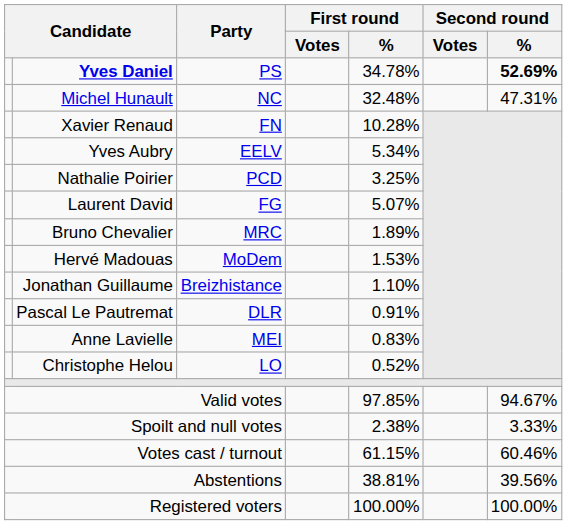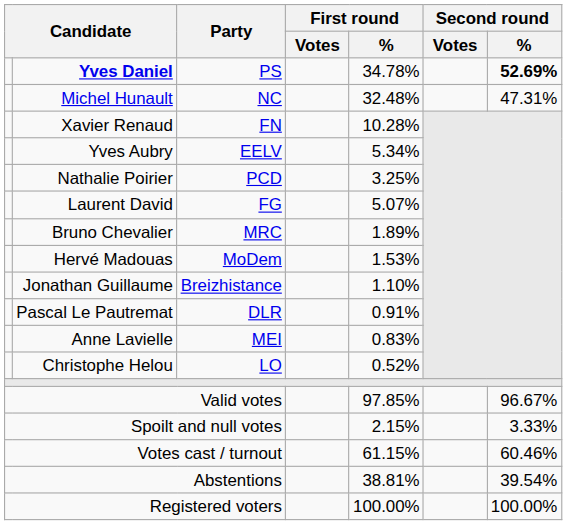Valid votes | Second round / %: 94.67% -> 96.67%
Spoilt and null votes | First round / %: 2.38% -> 2.15%
Abstentions | Second round / %: 39.56% -> 39.54%
